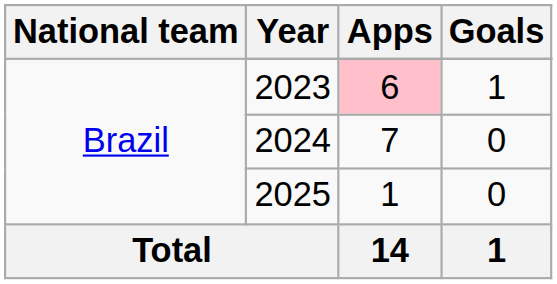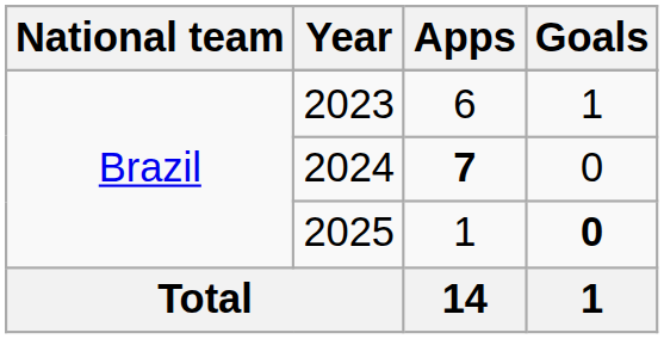2023 | Apps: pink background -> no background
2024 | Apps: normal -> bold
2025 | Goals: normal -> bold
